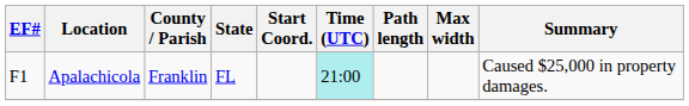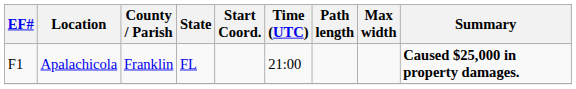Apalachicola | Time (UTC): paleturquoise background -> no background
Apalachicola | Summary: normal -> bold
